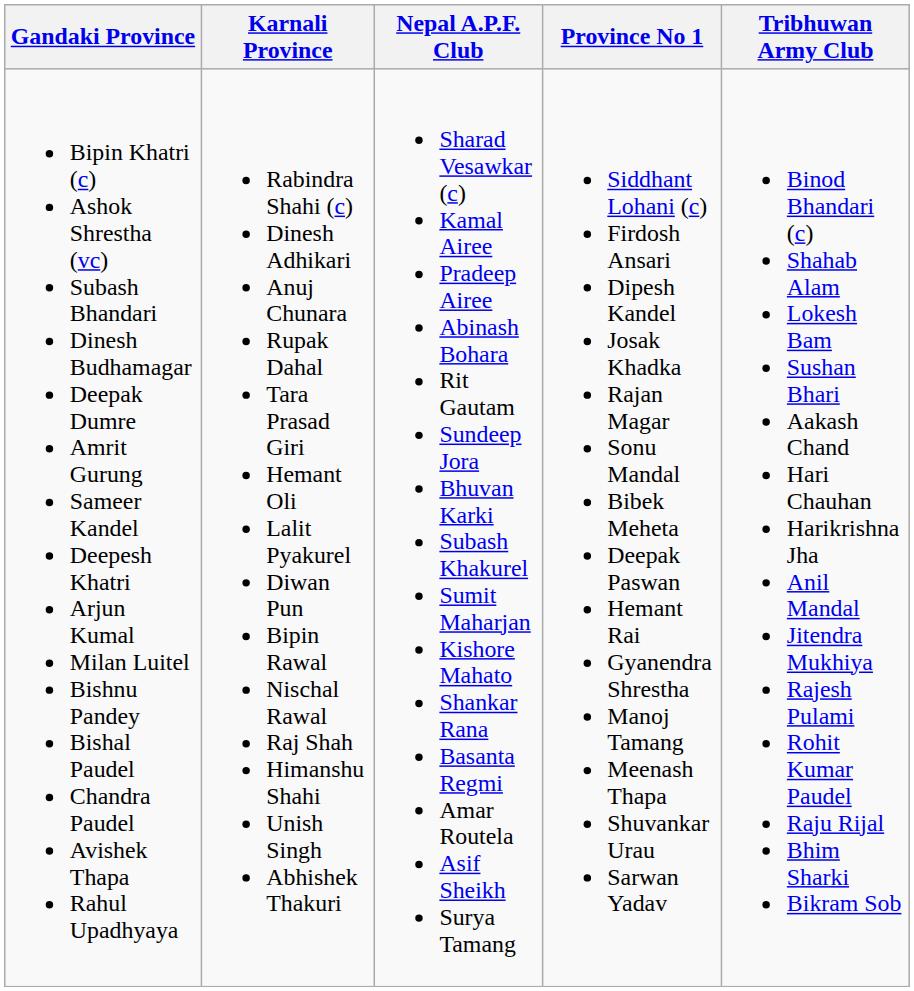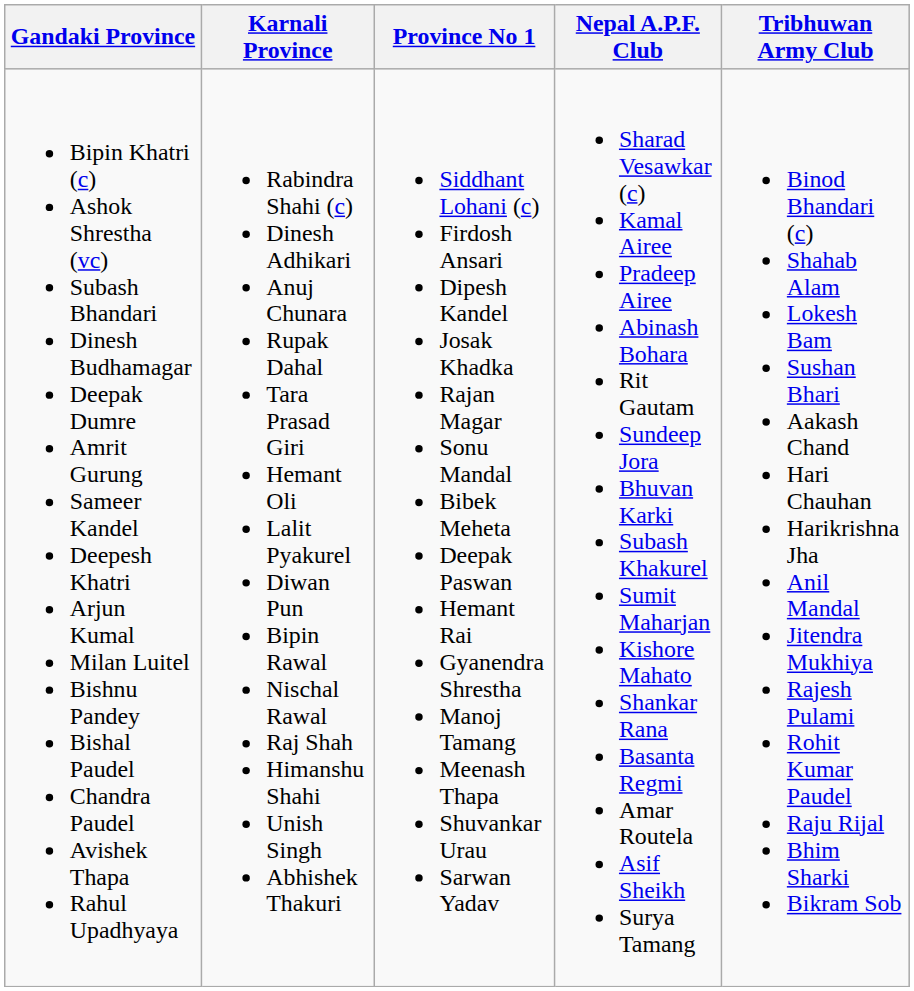columns swapped: Nepal A.P.F. Club <-> Province No 1
